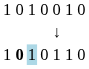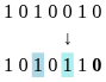row 3 | column 2: bold -> normal
row 3 | column 5: no background -> paleturquoise background
row 3 | column 7: normal -> bold
